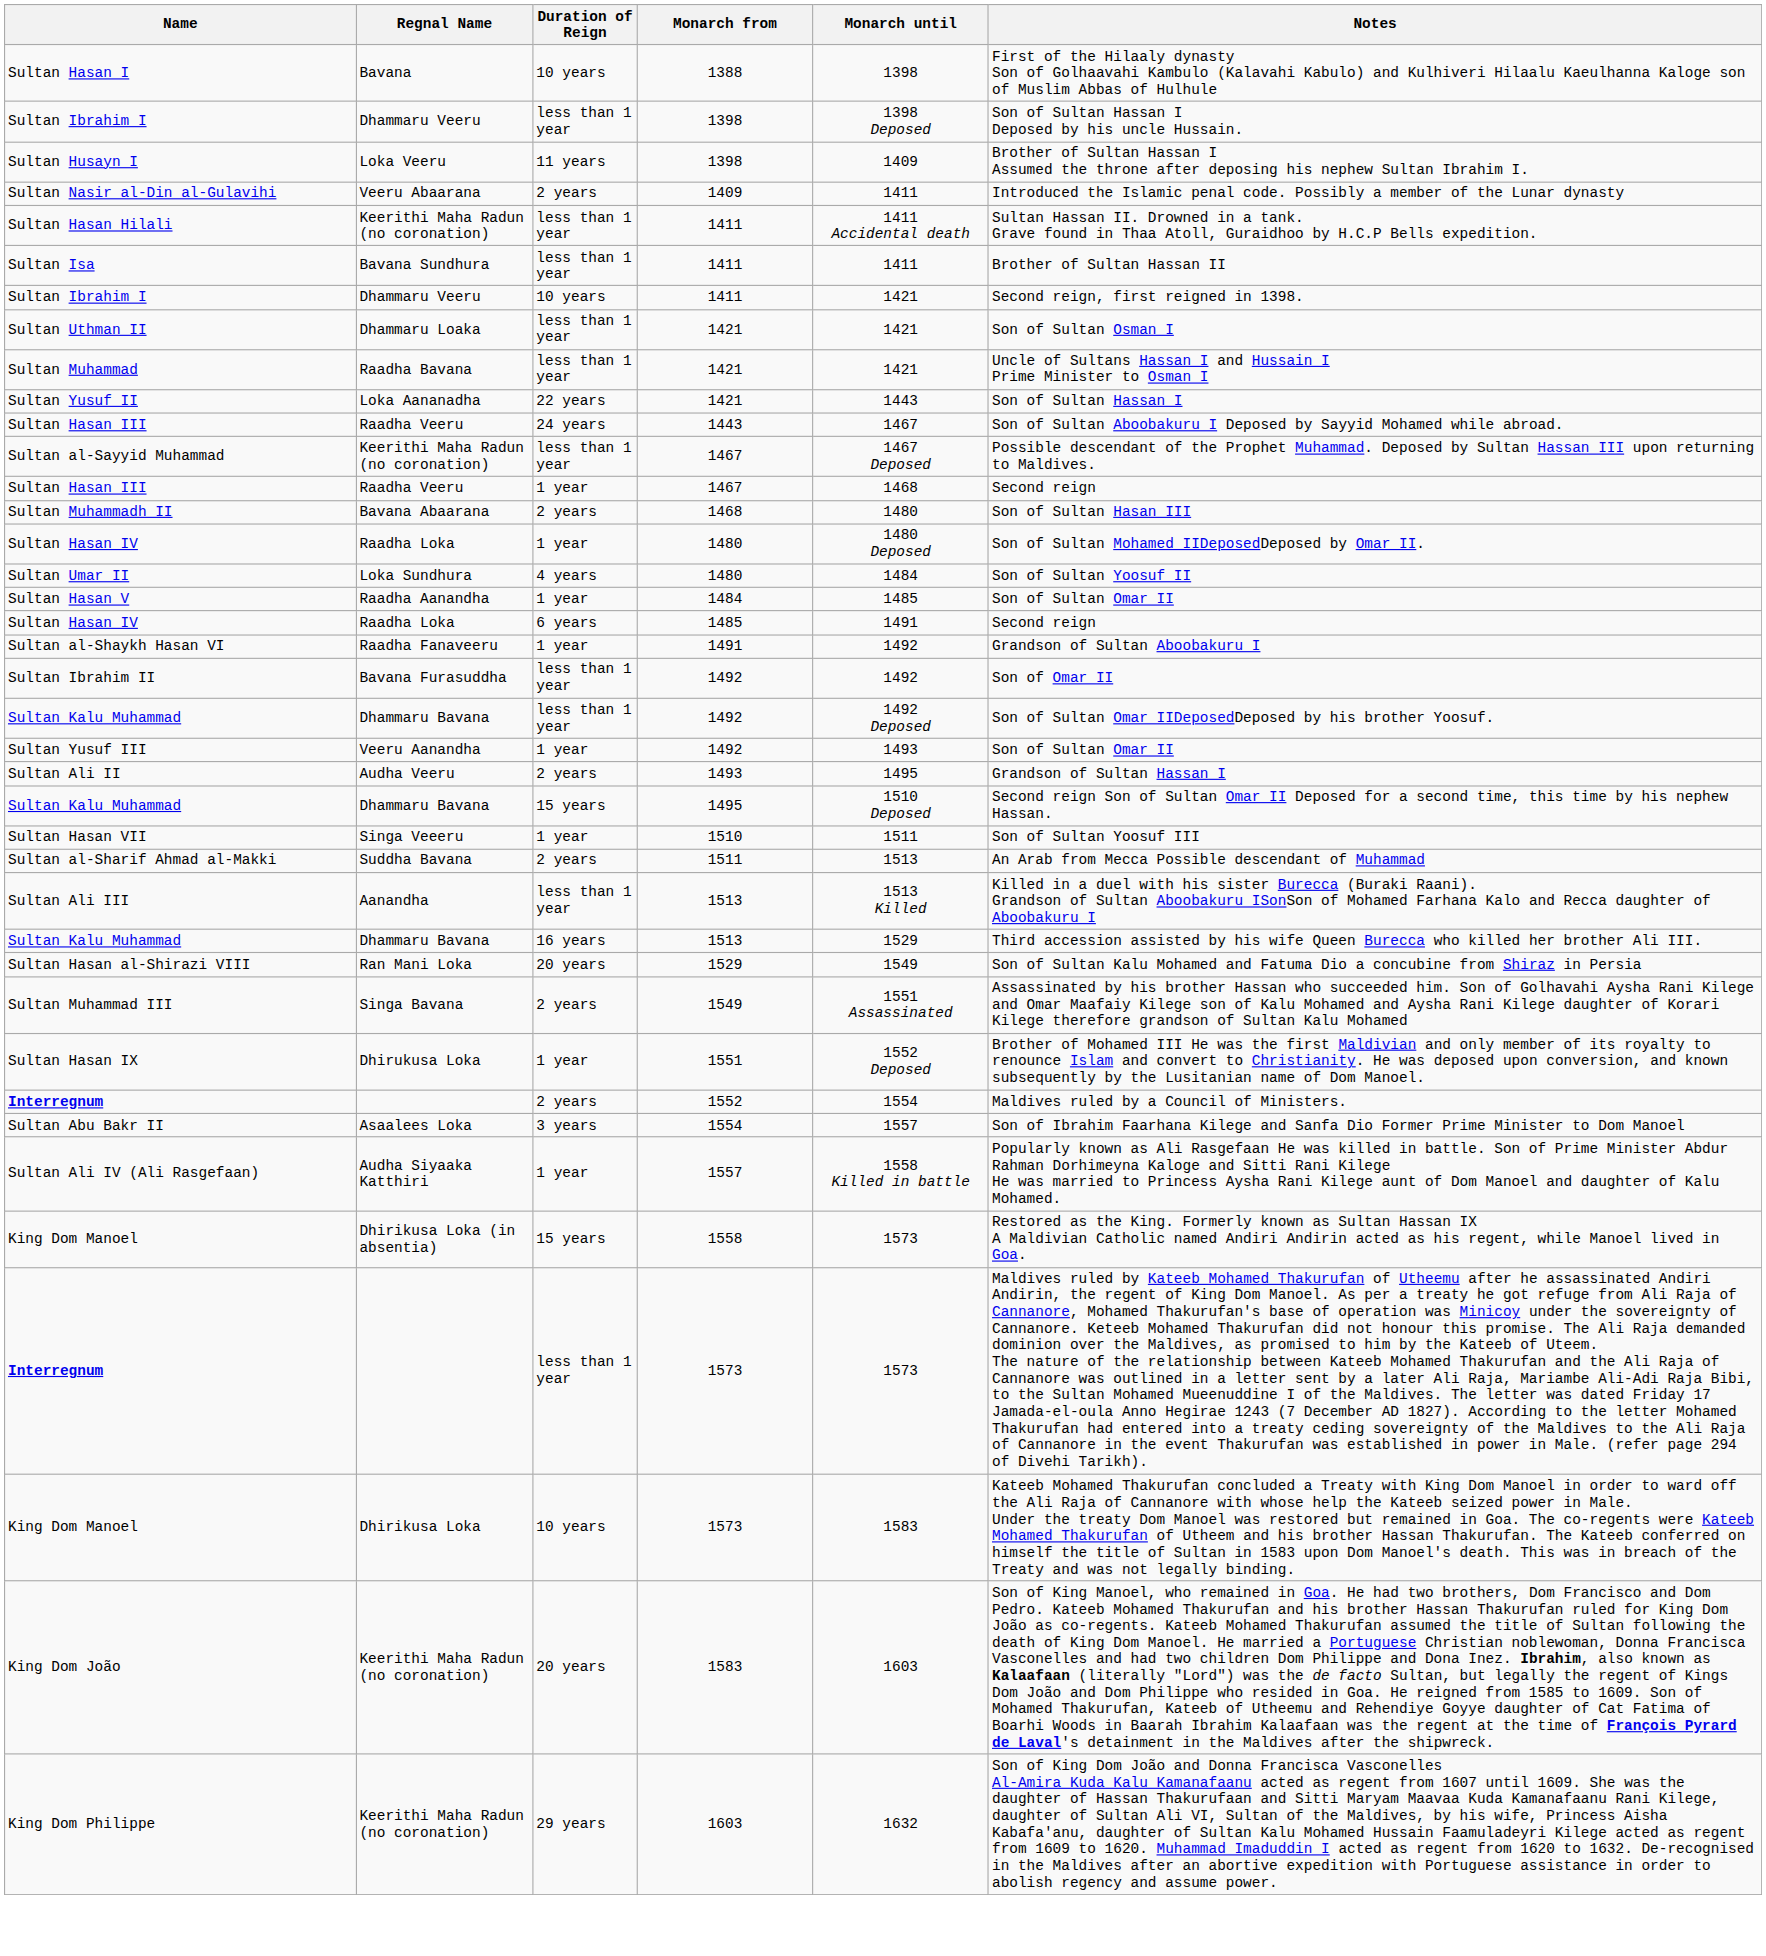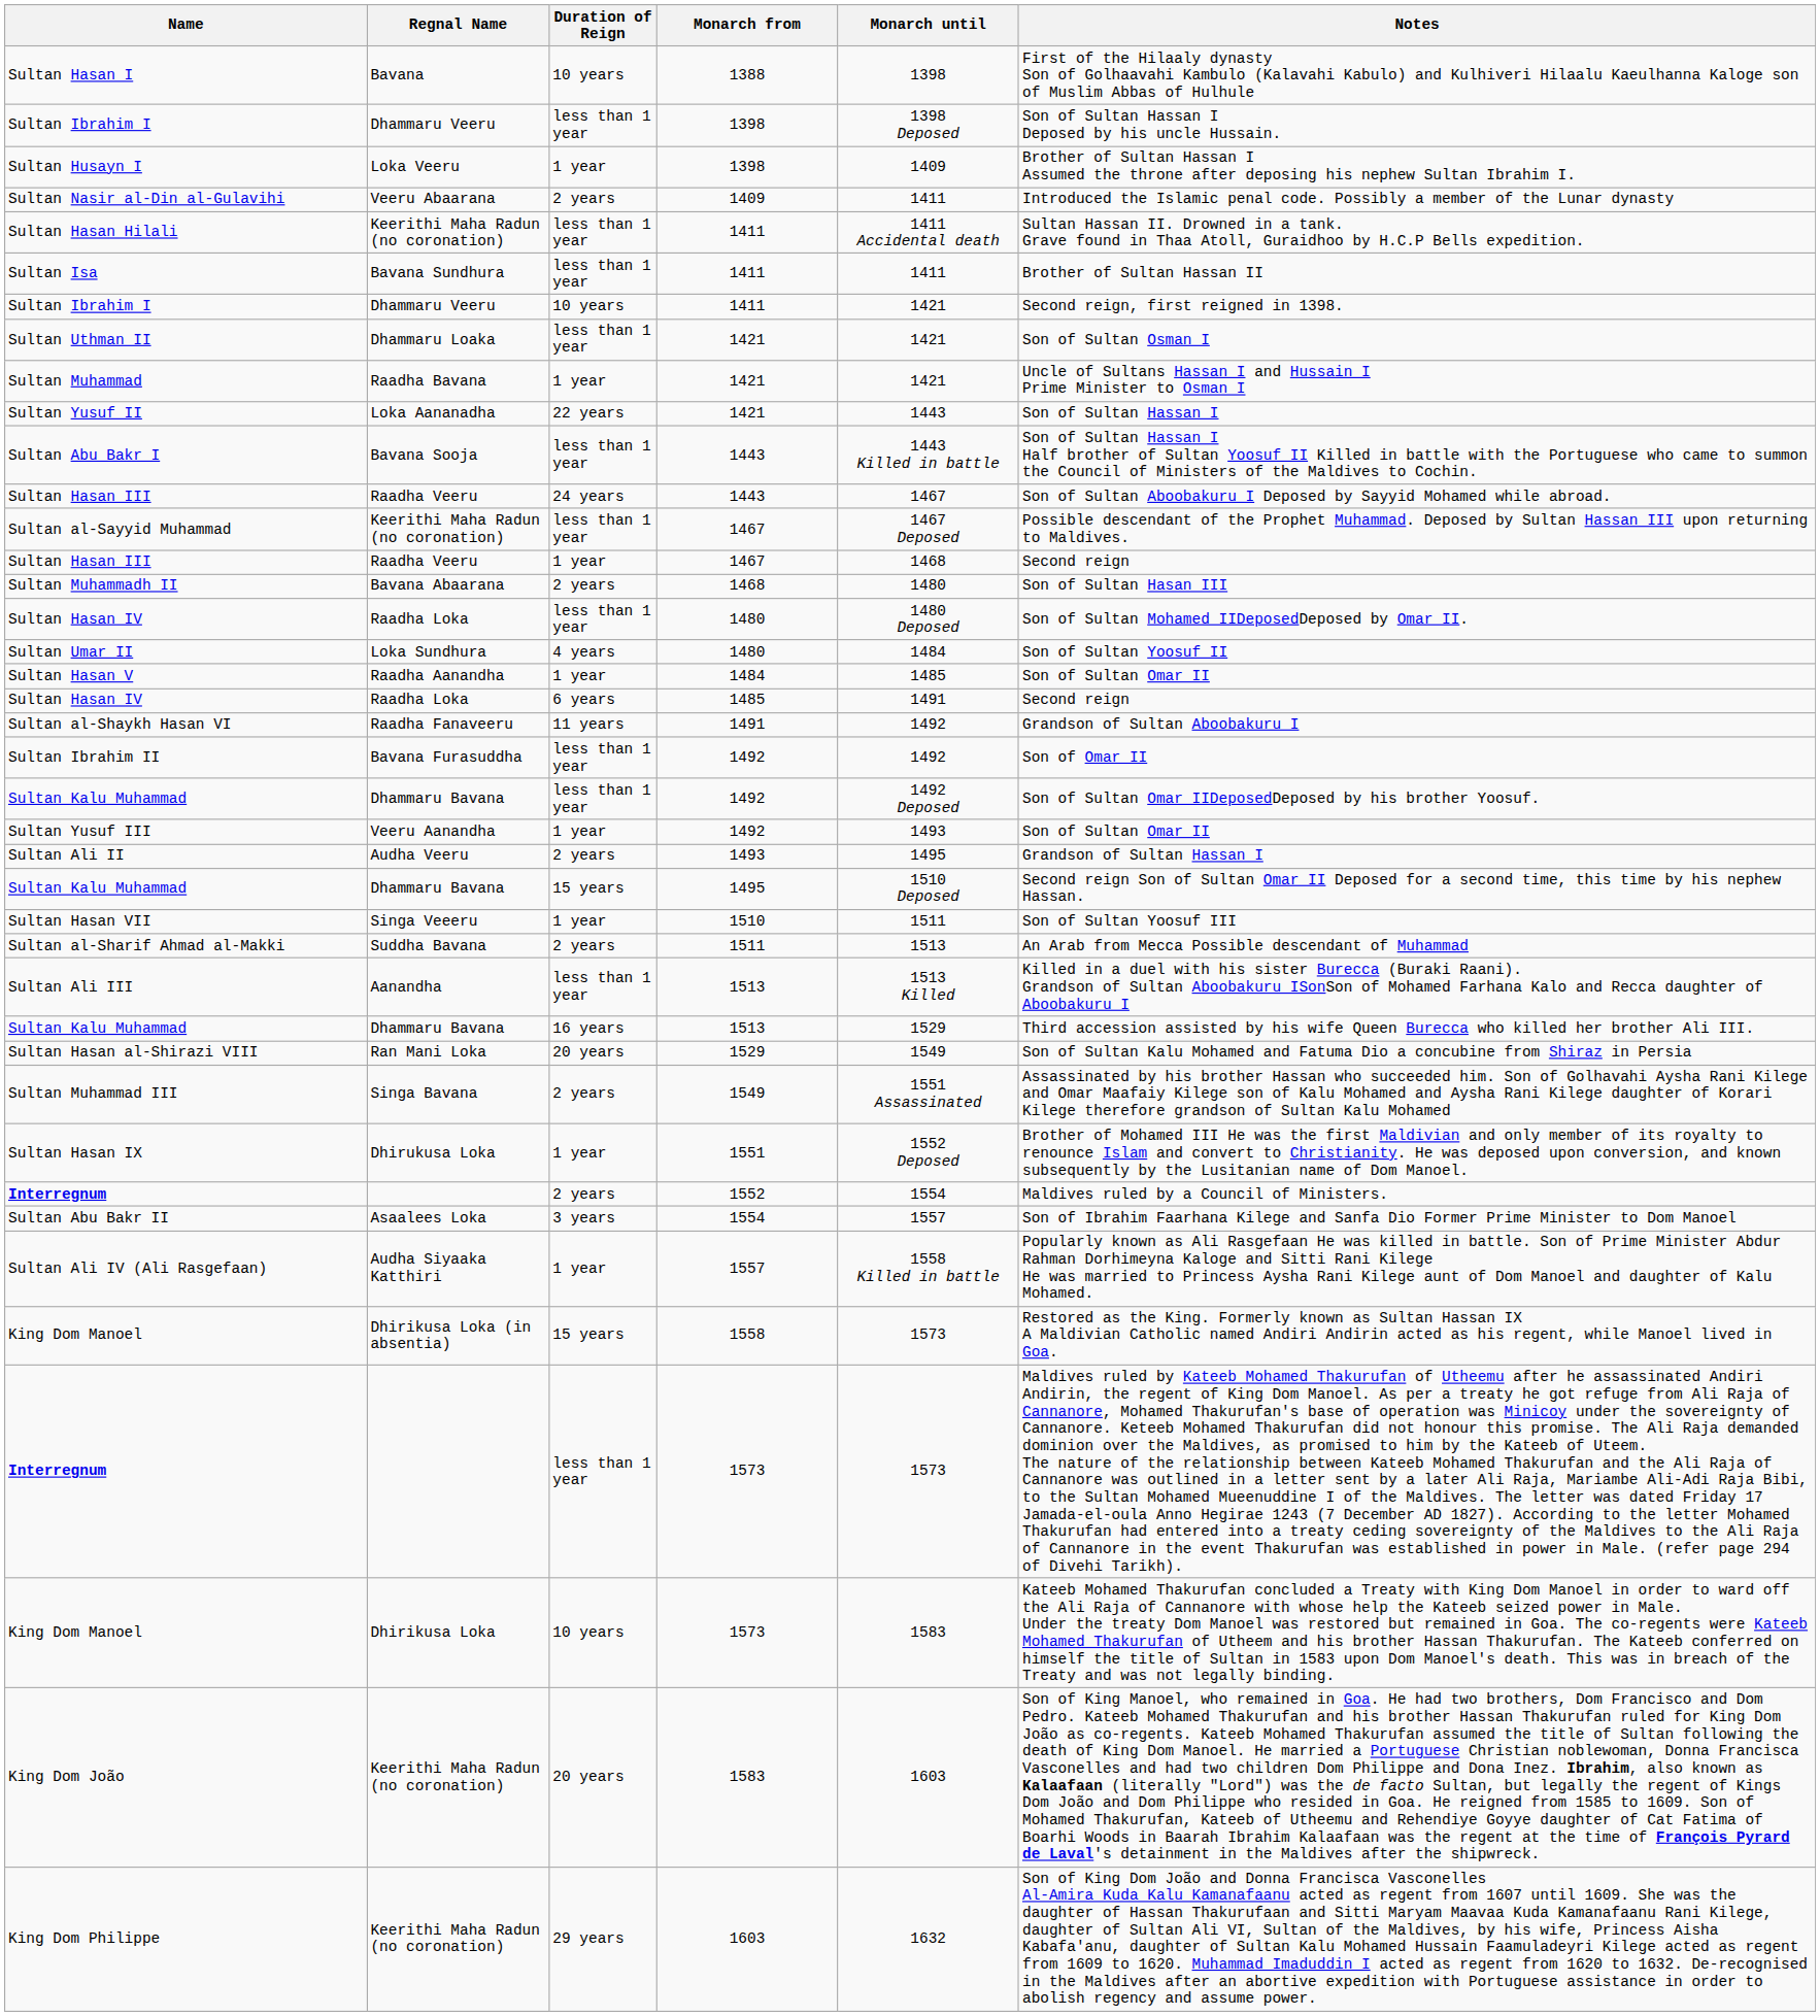Sultan Husayn I | Duration of Reign: 11 years -> 1 year
Sultan Muhammad | Duration of Reign: less than 1 year -> 1 year
+ row: Sultan Abu Bakr I | Bavana Sooja | less than 1 year | 1443 | 1443 Killed in battle | Son of Sultan Hassan I Half brother of Sultan Yoosuf II Killed in battle with the Portuguese who came to summon the Council of Ministers of the Maldives to Cochin.
Sultan Hasan IV / 1480 | Duration of Reign: 1 year -> less than 1 year
Sultan al-Shaykh Hasan VI | Duration of Reign: 1 year -> 11 years
